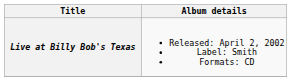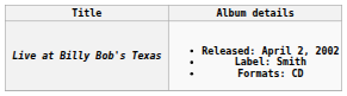Live at Billy Bob's Texas | Album details: normal -> bold
